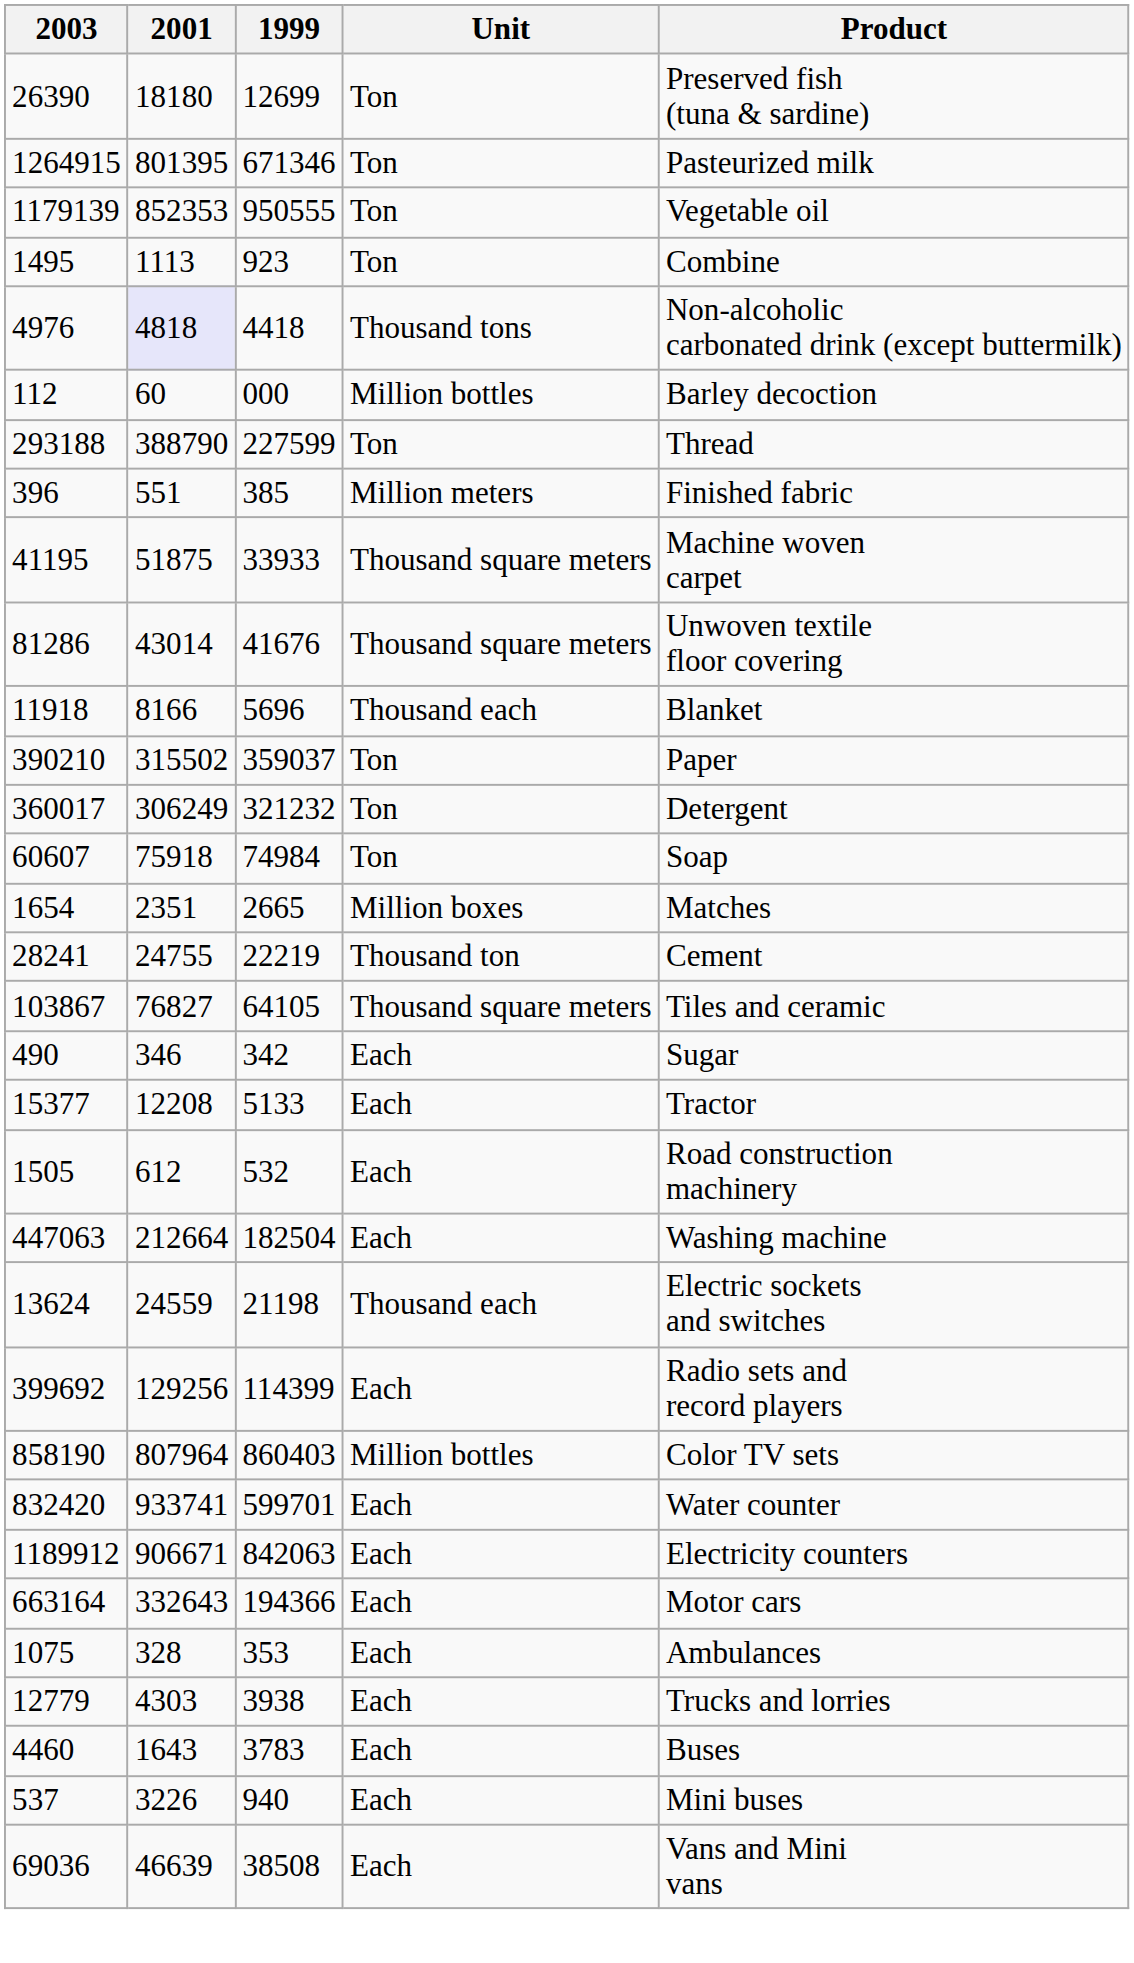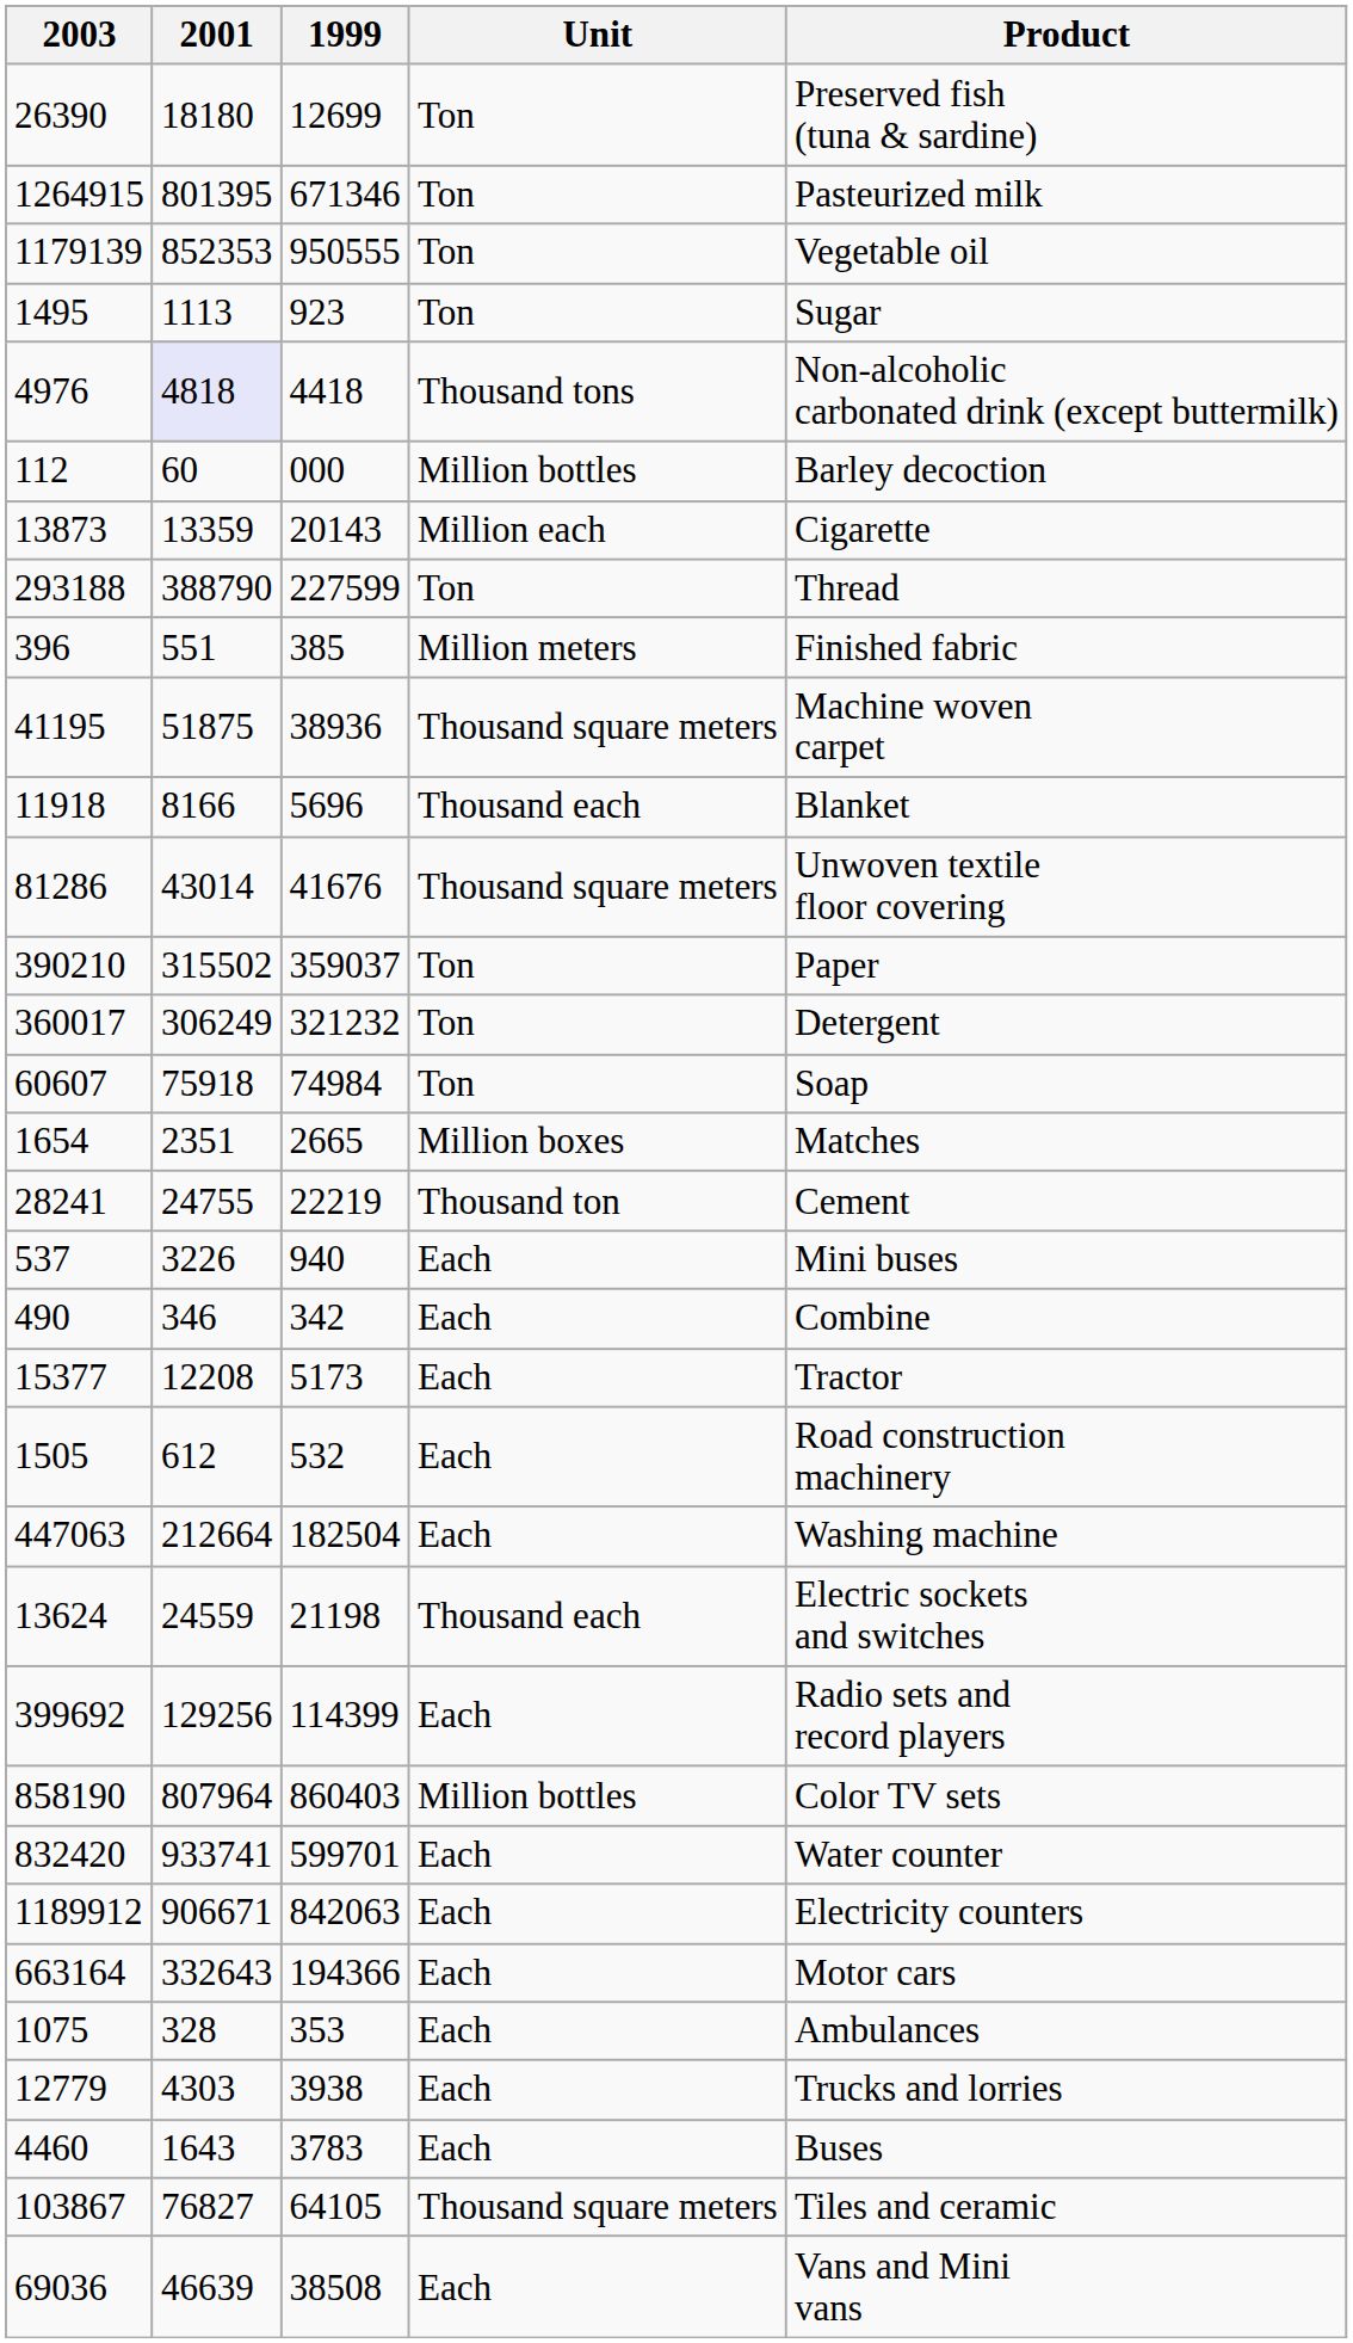1495 | Product: Combine -> Sugar
+ row: 13873 | 13359 | 20143 | Million each | Cigarette
41195 | 1999: 33933 -> 38936
rows swapped: 81286 <-> 11918
rows swapped: 103867 <-> 537
490 | Product: Sugar -> Combine
15377 | 1999: 5133 -> 5173
